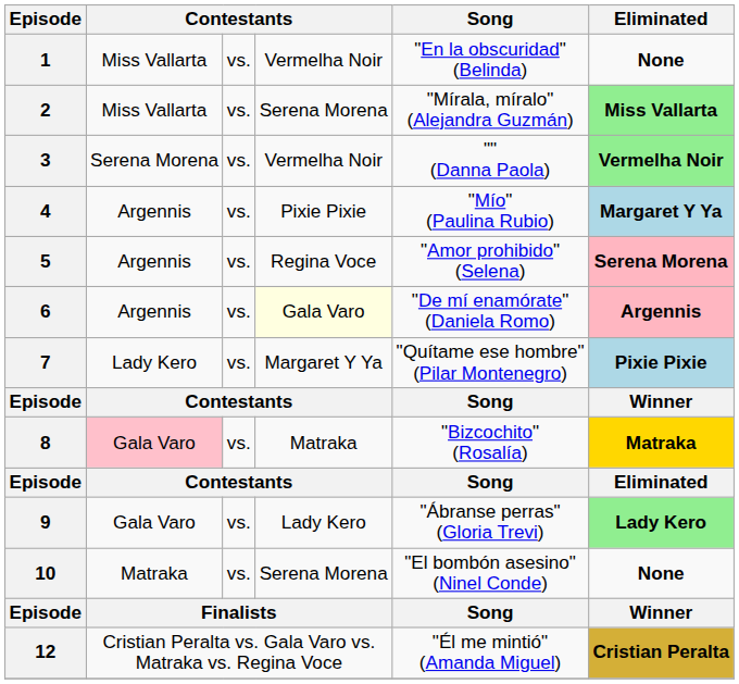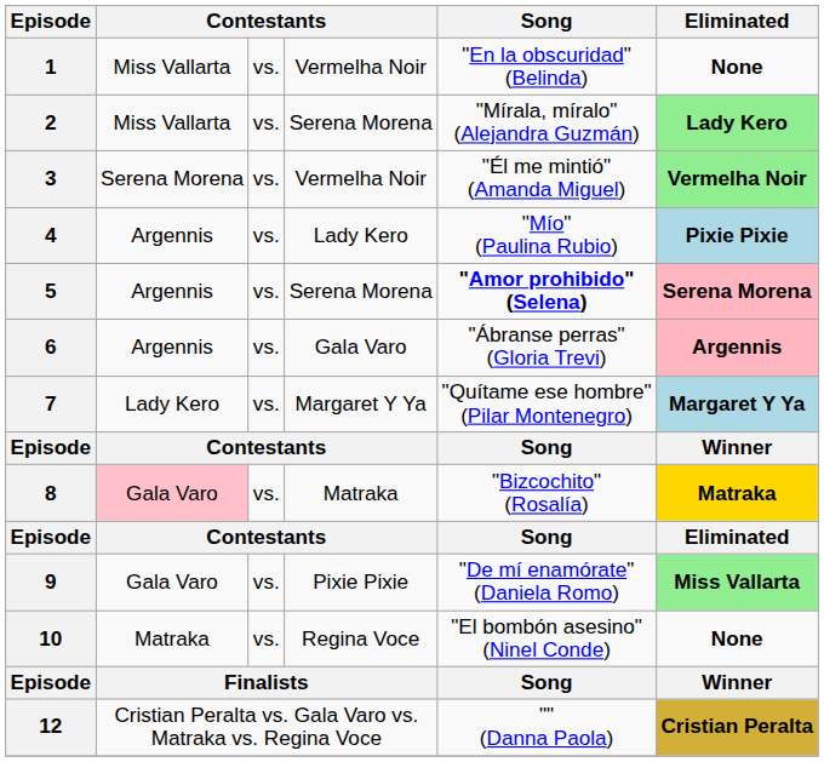2 | Eliminated: Miss Vallarta -> Lady Kero
3 | Song: "" (Danna Paola) -> "Él me mintió" (Amanda Miguel)
4 | column 4: Pixie Pixie -> Lady Kero
4 | Eliminated: Margaret Y Ya -> Pixie Pixie
5 | column 4: Regina Voce -> Serena Morena
5 | Song: normal -> bold
6 | column 4: lightyellow background -> no background
6 | Song: "De mí enamórate" (Daniela Romo) -> "Ábranse perras" (Gloria Trevi)
7 | Eliminated: Pixie Pixie -> Margaret Y Ya
9 | column 4: Lady Kero -> Pixie Pixie
9 | Song: "Ábranse perras" (Gloria Trevi) -> "De mí enamórate" (Daniela Romo)
9 | Eliminated: Lady Kero -> Miss Vallarta
10 | column 4: Serena Morena -> Regina Voce
12 | Song: "Él me mintió" (Amanda Miguel) -> "" (Danna Paola)
